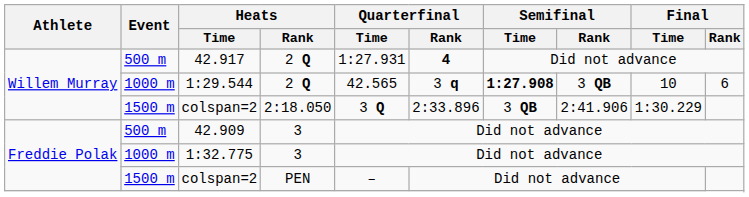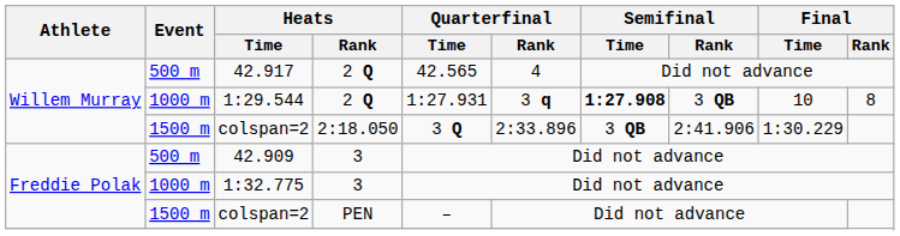42.917 | Quarterfinal / Time: 1:27.931 -> 42.565
42.917 | Quarterfinal / Rank: bold -> normal
1:29.544 | Quarterfinal / Time: 42.565 -> 1:27.931
1:29.544 | Final / Rank: 6 -> 8
